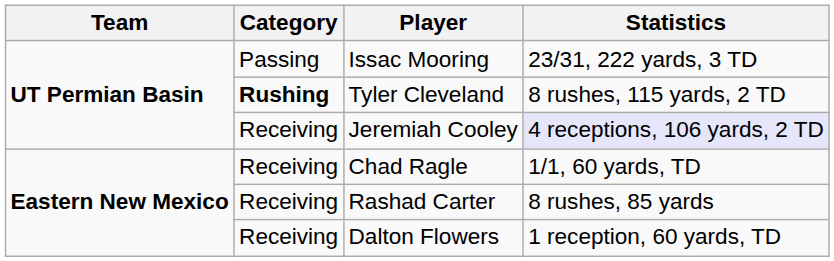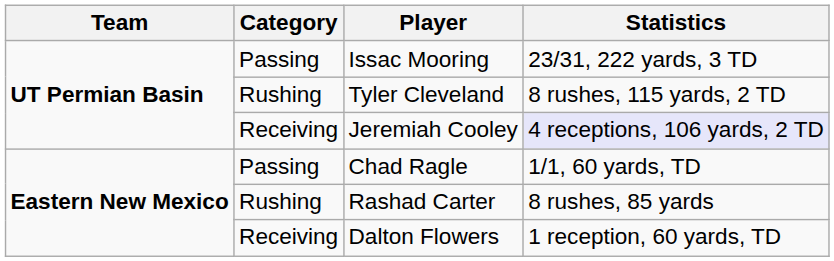Tyler Cleveland | Category: bold -> normal
Chad Ragle | Category: Receiving -> Passing
Rashad Carter | Category: Receiving -> Rushing
